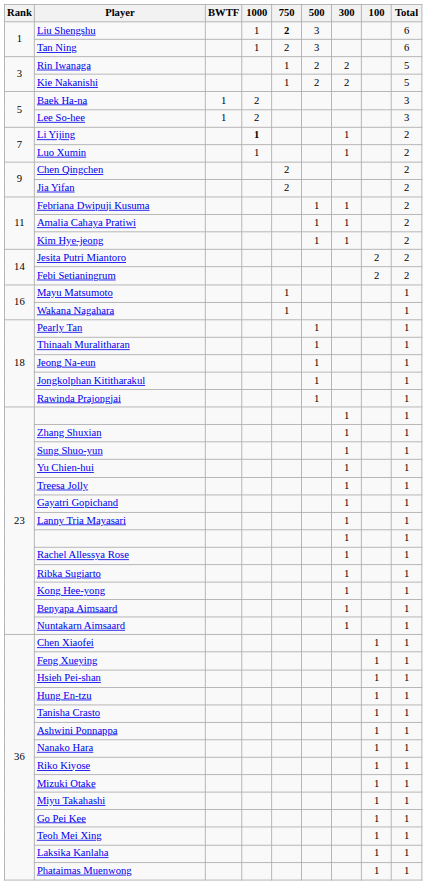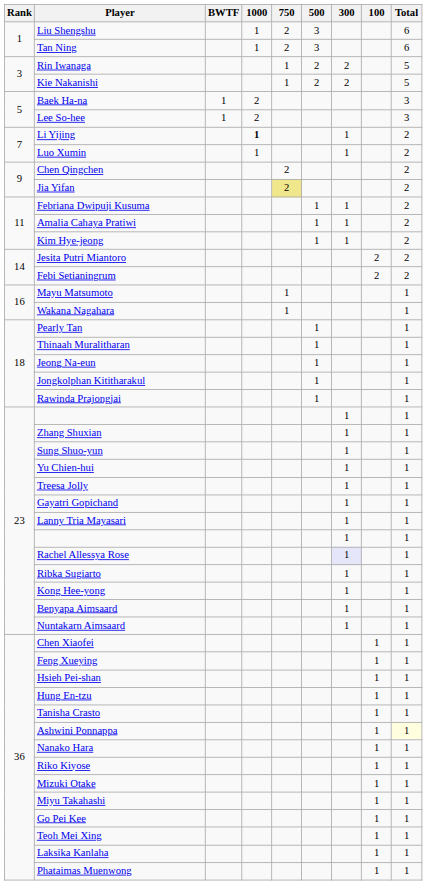Liu Shengshu | 750: bold -> normal
Jia Yifan | 750: no background -> khaki background
Rachel Allessya Rose | 300: no background -> lavender background
Ashwini Ponnappa | Total: no background -> lightyellow background
